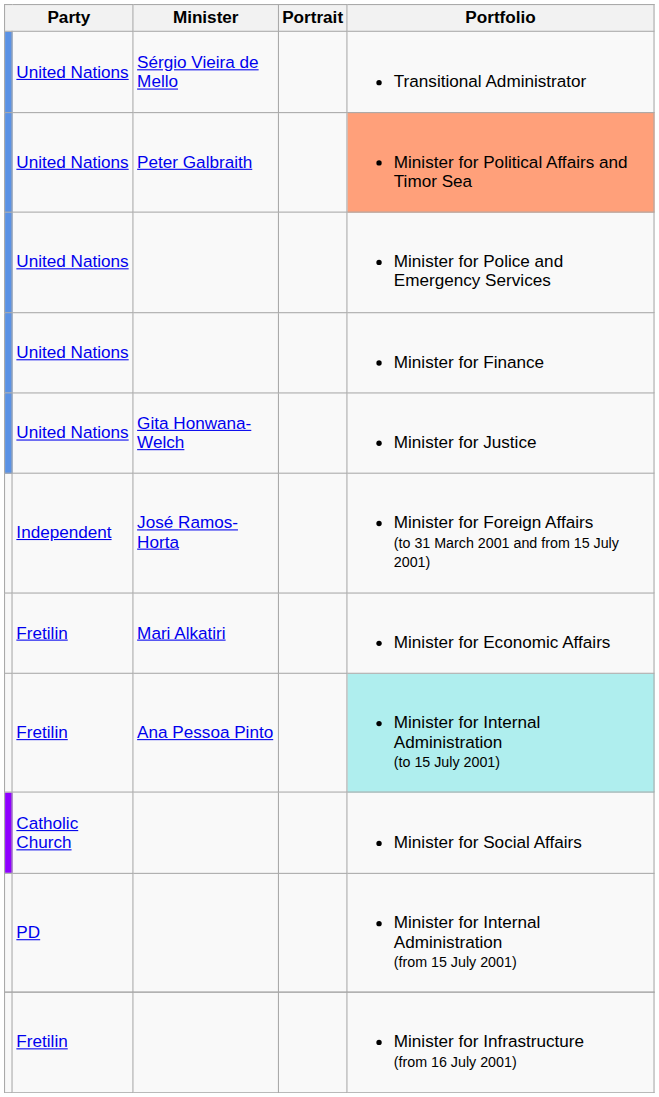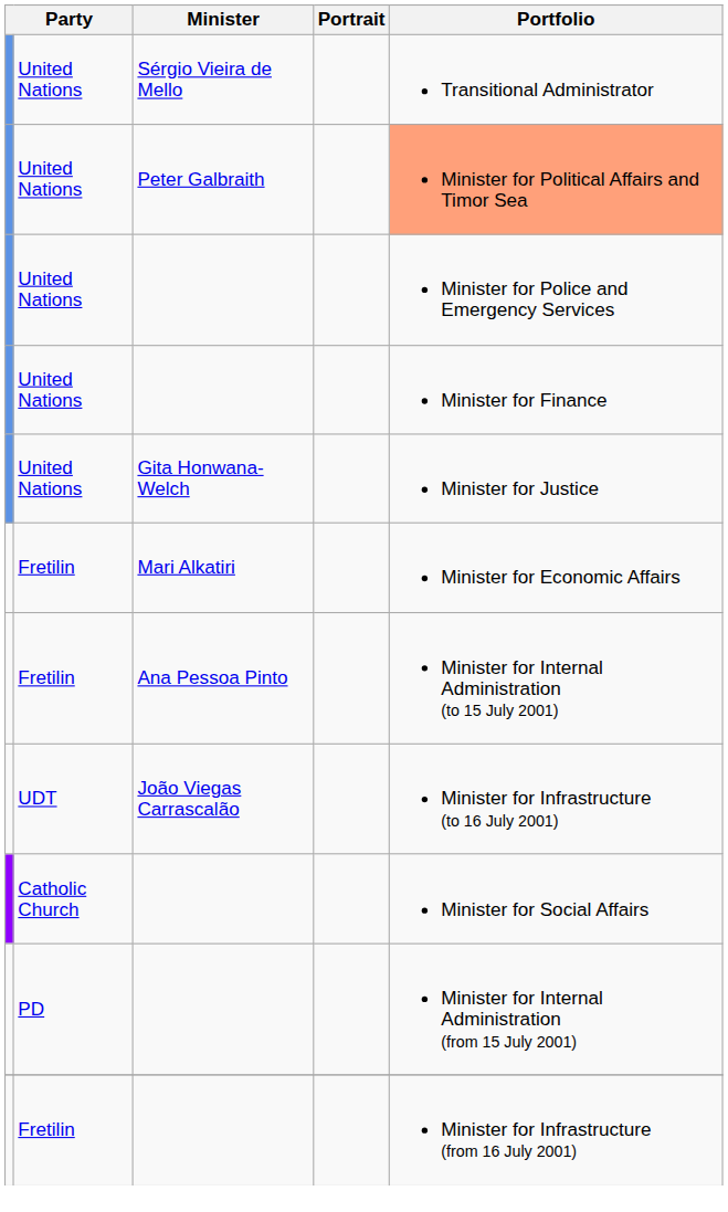- row: Independent | José Ramos-Horta | Minister for Foreign Affairs (to 31 March 2001 and from 15 July 2001)
Ana Pessoa Pinto | Portfolio: paleturquoise background -> no background
+ row: UDT | João Viegas Carrascalão | Minister for Infrastructure (to 16 July 2001)
